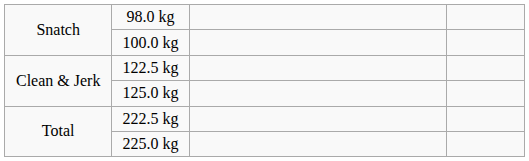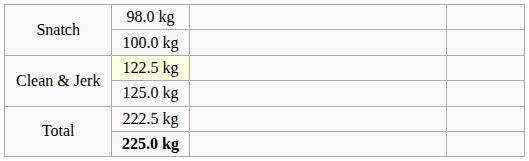122.5 kg | column 2: no background -> lightyellow background
225.0 kg | column 2: normal -> bold
